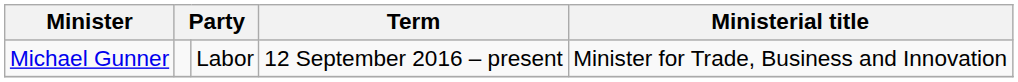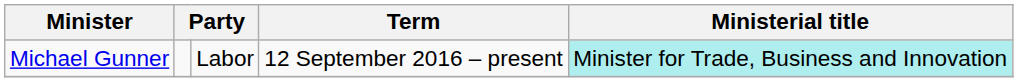Michael Gunner | Ministerial title: no background -> paleturquoise background
